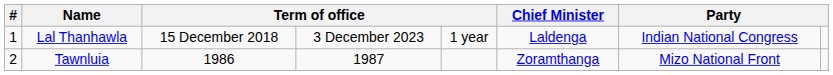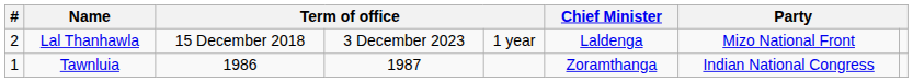Lal Thanhawla | #: 1 -> 2
Lal Thanhawla | column 7: Indian National Congress -> Mizo National Front
Tawnluia | #: 2 -> 1
Tawnluia | column 7: Mizo National Front -> Indian National Congress
